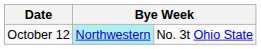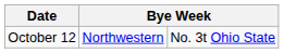October 12 | column 2: paleturquoise background -> no background
